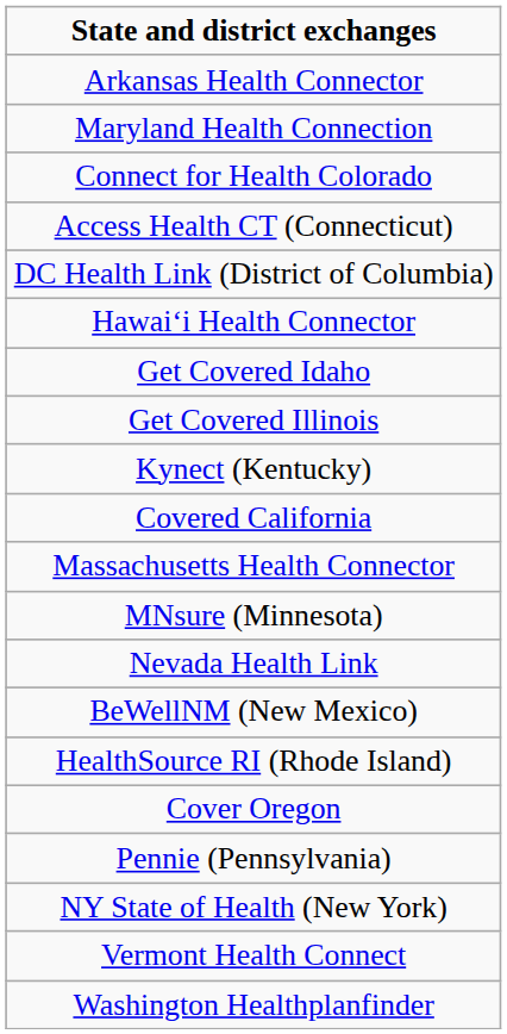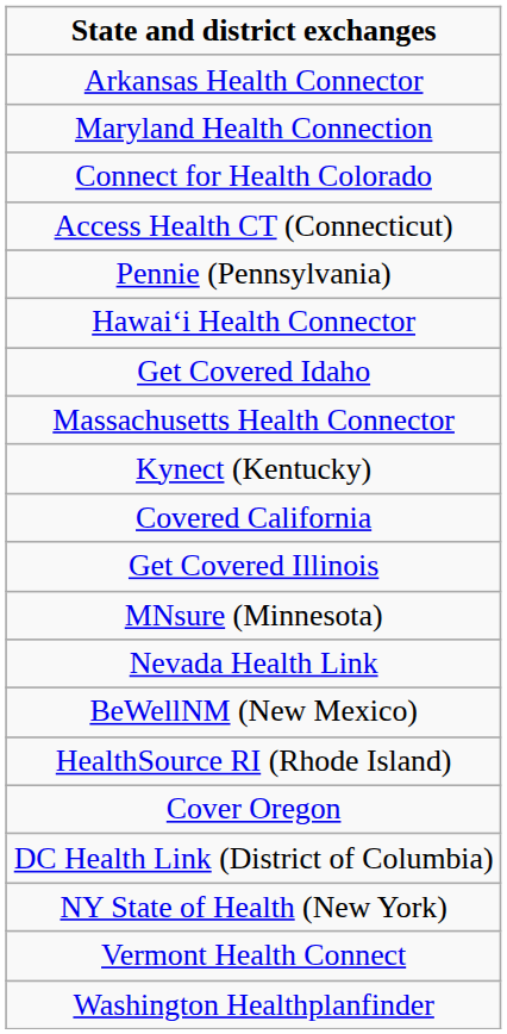row 6 | column 1: DC Health Link (District of Columbia) -> Pennie (Pennsylvania)
row 9 | column 1: Get Covered Illinois -> Massachusetts Health Connector
row 12 | column 1: Massachusetts Health Connector -> Get Covered Illinois
row 18 | column 1: Pennie (Pennsylvania) -> DC Health Link (District of Columbia)
